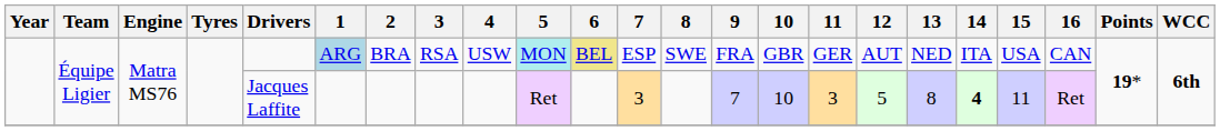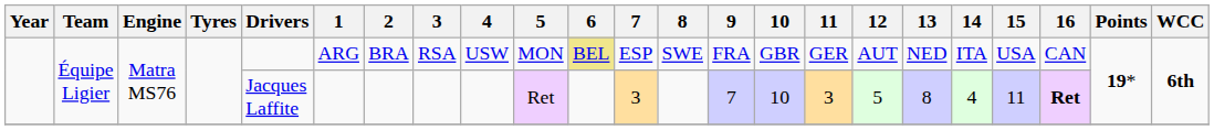row 2 | 1: lightblue background -> no background
row 2 | 5: paleturquoise background -> no background
row 3 | 14: bold -> normal
row 3 | 16: normal -> bold
